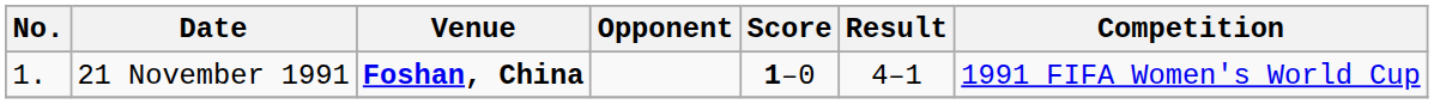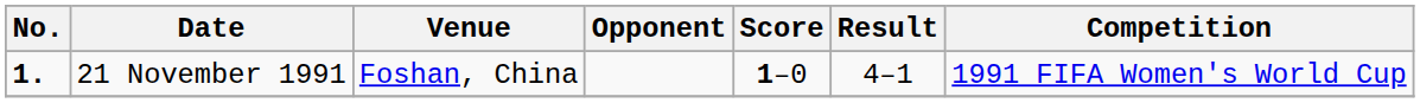21 November 1991 | No.: normal -> bold
21 November 1991 | Venue: bold -> normal
